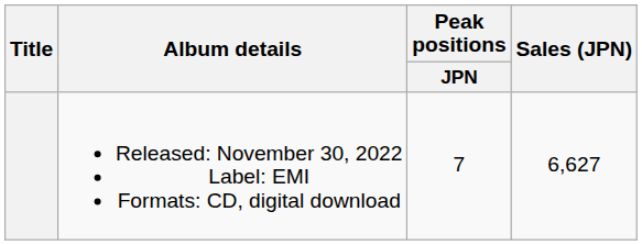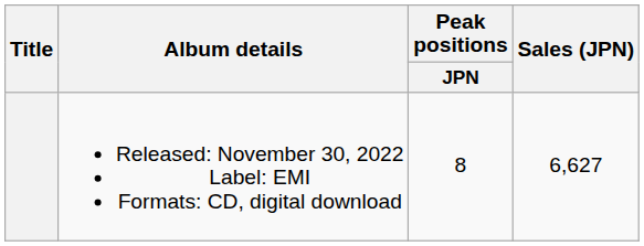row 3 | Peak positions / JPN: 7 -> 8
